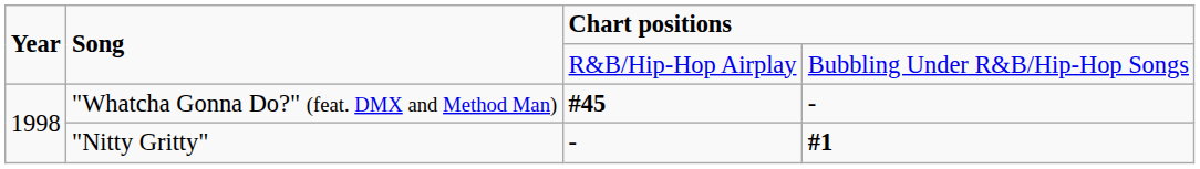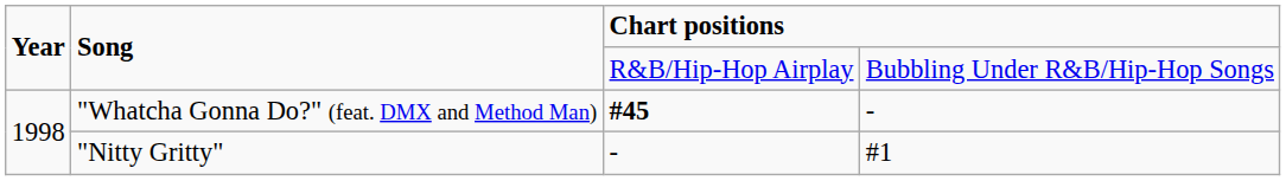"Nitty Gritty" | column 4: bold -> normal
